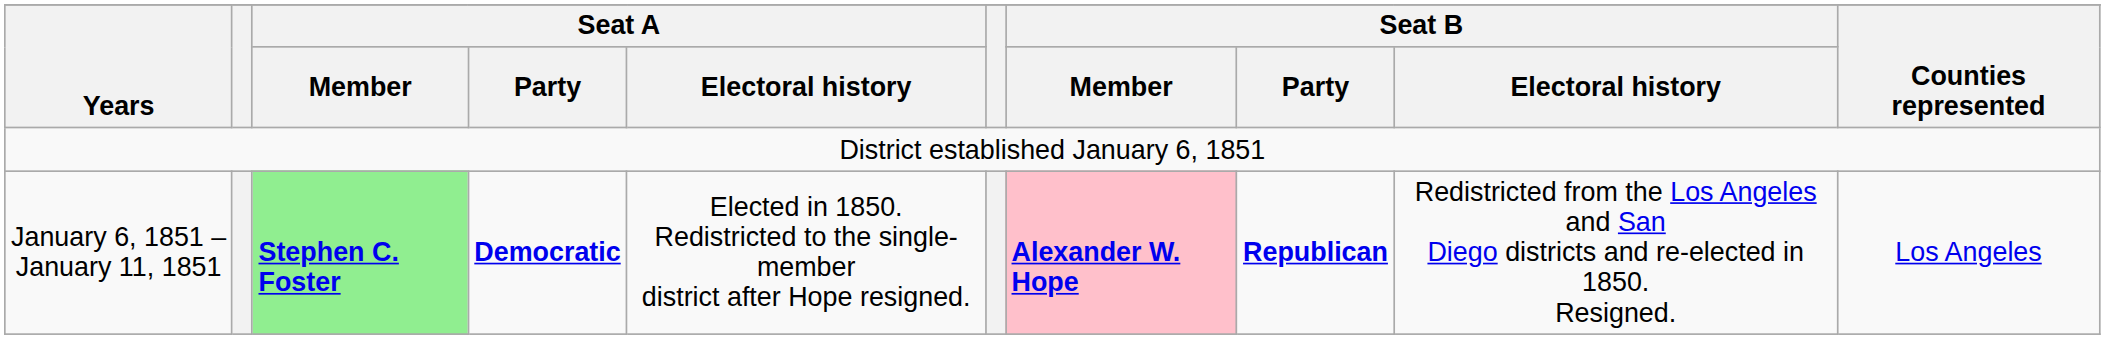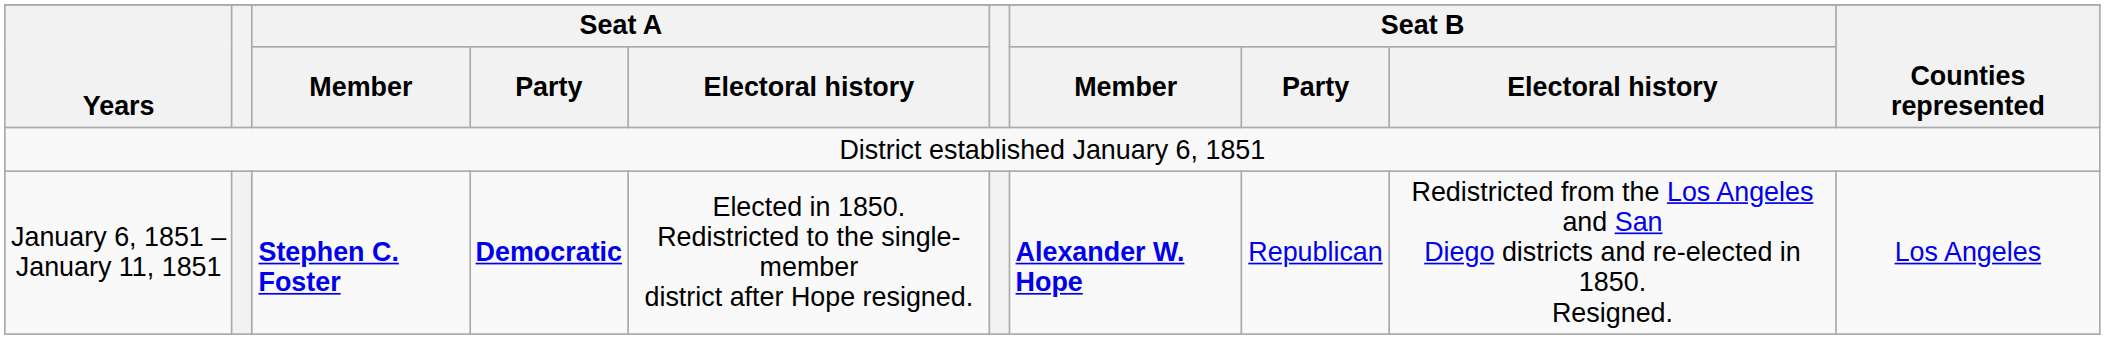January 6, 1851 – January 11, 1851 | Seat A / Member: lightgreen background -> no background
January 6, 1851 – January 11, 1851 | Seat B / Member: pink background -> no background
January 6, 1851 – January 11, 1851 | Seat B / Party: bold -> normal
